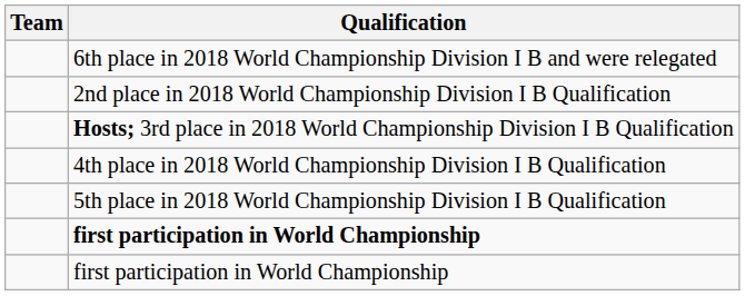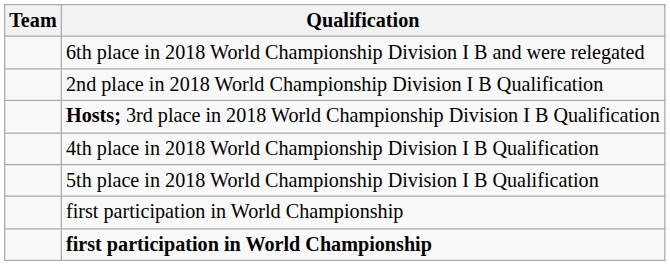row 7 | Qualification: bold -> normal
row 8 | Qualification: normal -> bold
